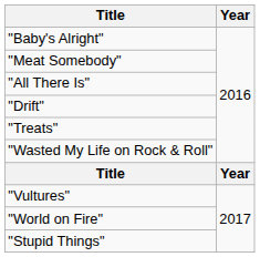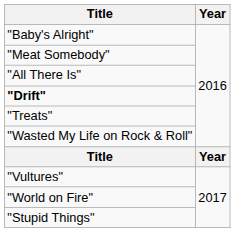"Drift" | Title: normal -> bold
